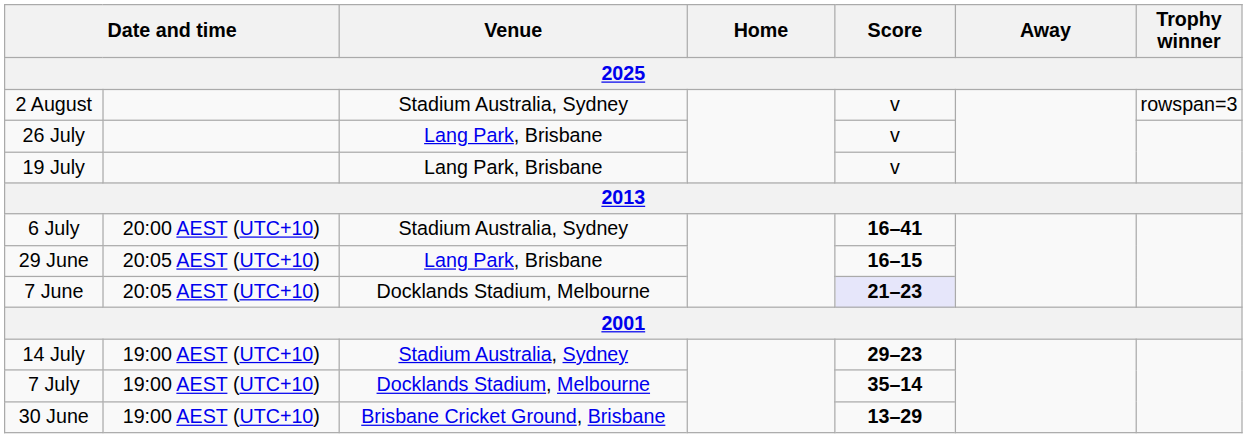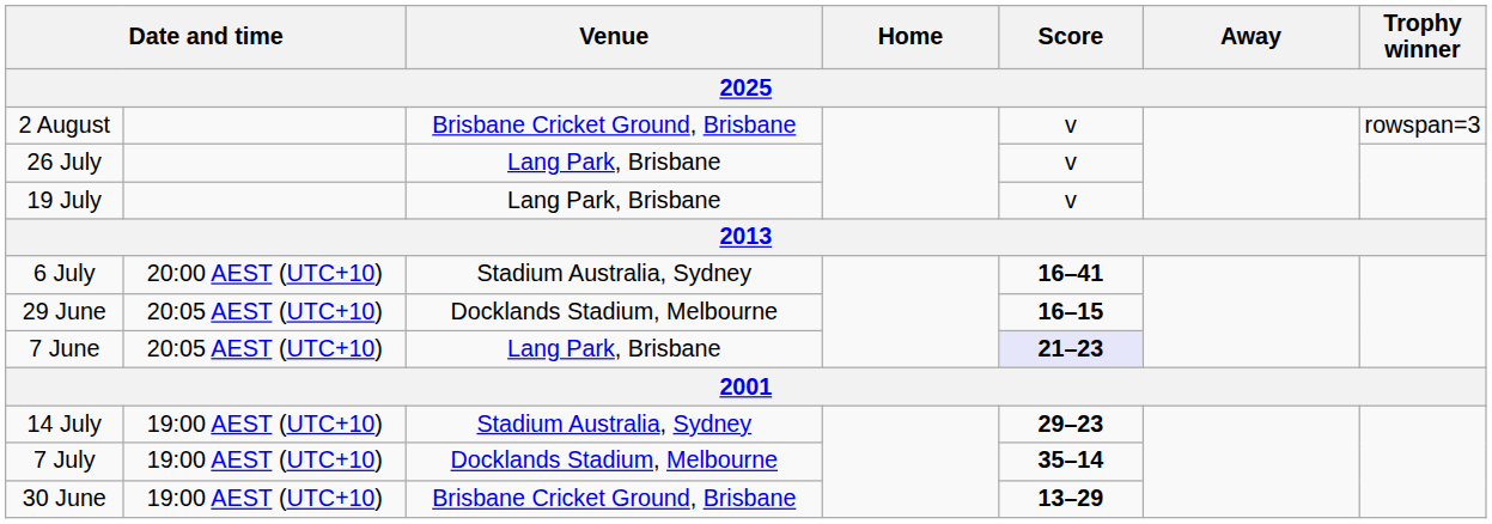2 August | Venue: Stadium Australia, Sydney -> Brisbane Cricket Ground, Brisbane
29 June | Venue: Lang Park, Brisbane -> Docklands Stadium, Melbourne
7 June | Venue: Docklands Stadium, Melbourne -> Lang Park, Brisbane
